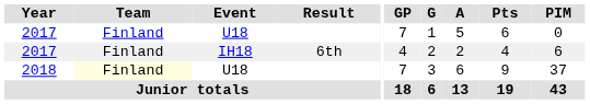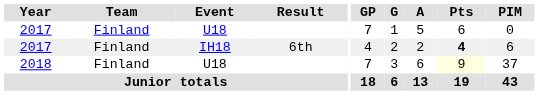2017 / IH18 | Pts: normal -> bold
2018 | Team: lightyellow background -> no background
2018 | Pts: no background -> lightyellow background
